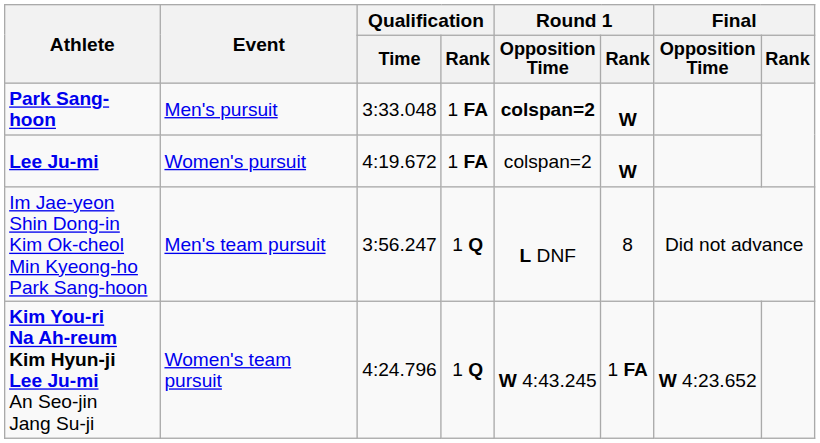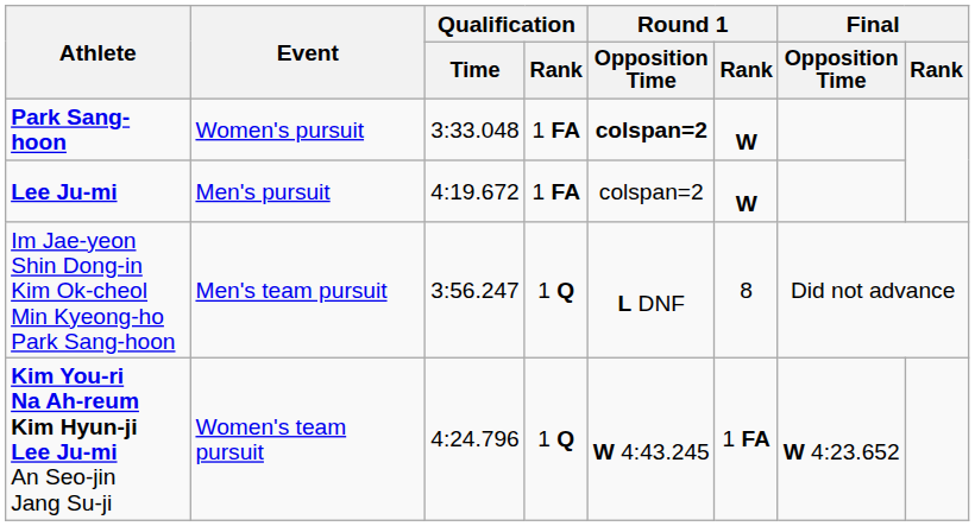Park Sang-hoon | Event: Men's pursuit -> Women's pursuit
Lee Ju-mi | Event: Women's pursuit -> Men's pursuit
